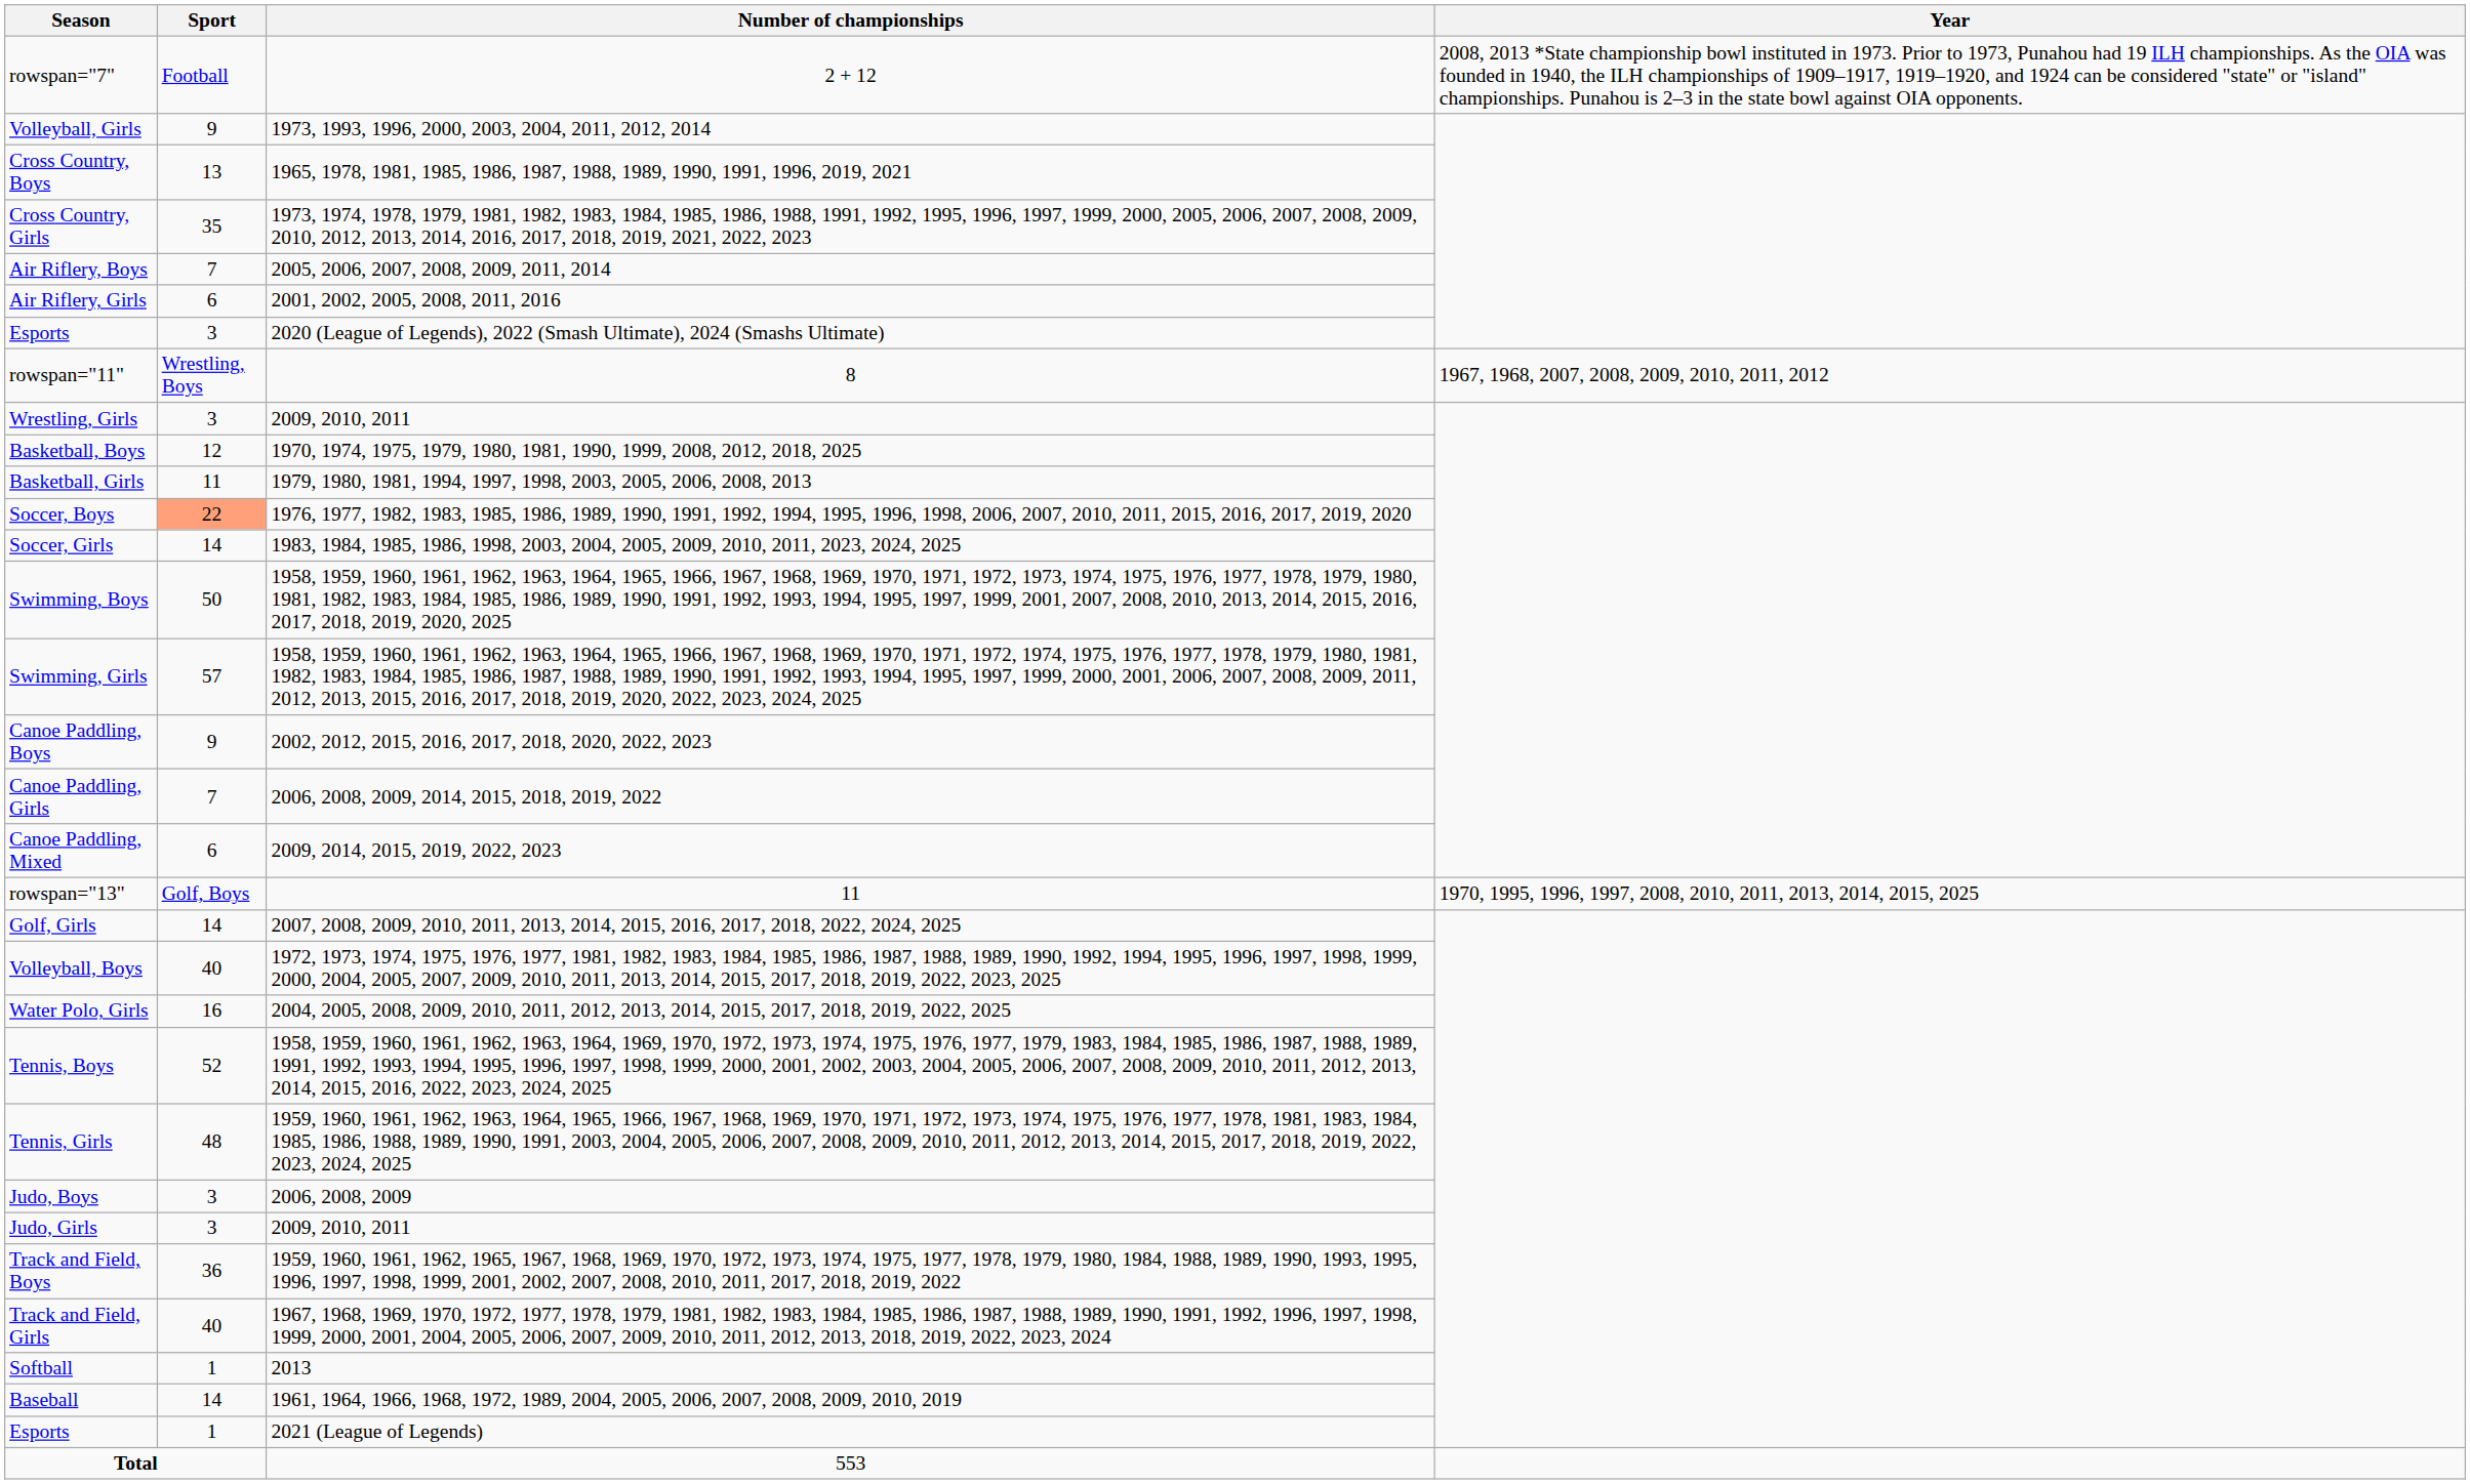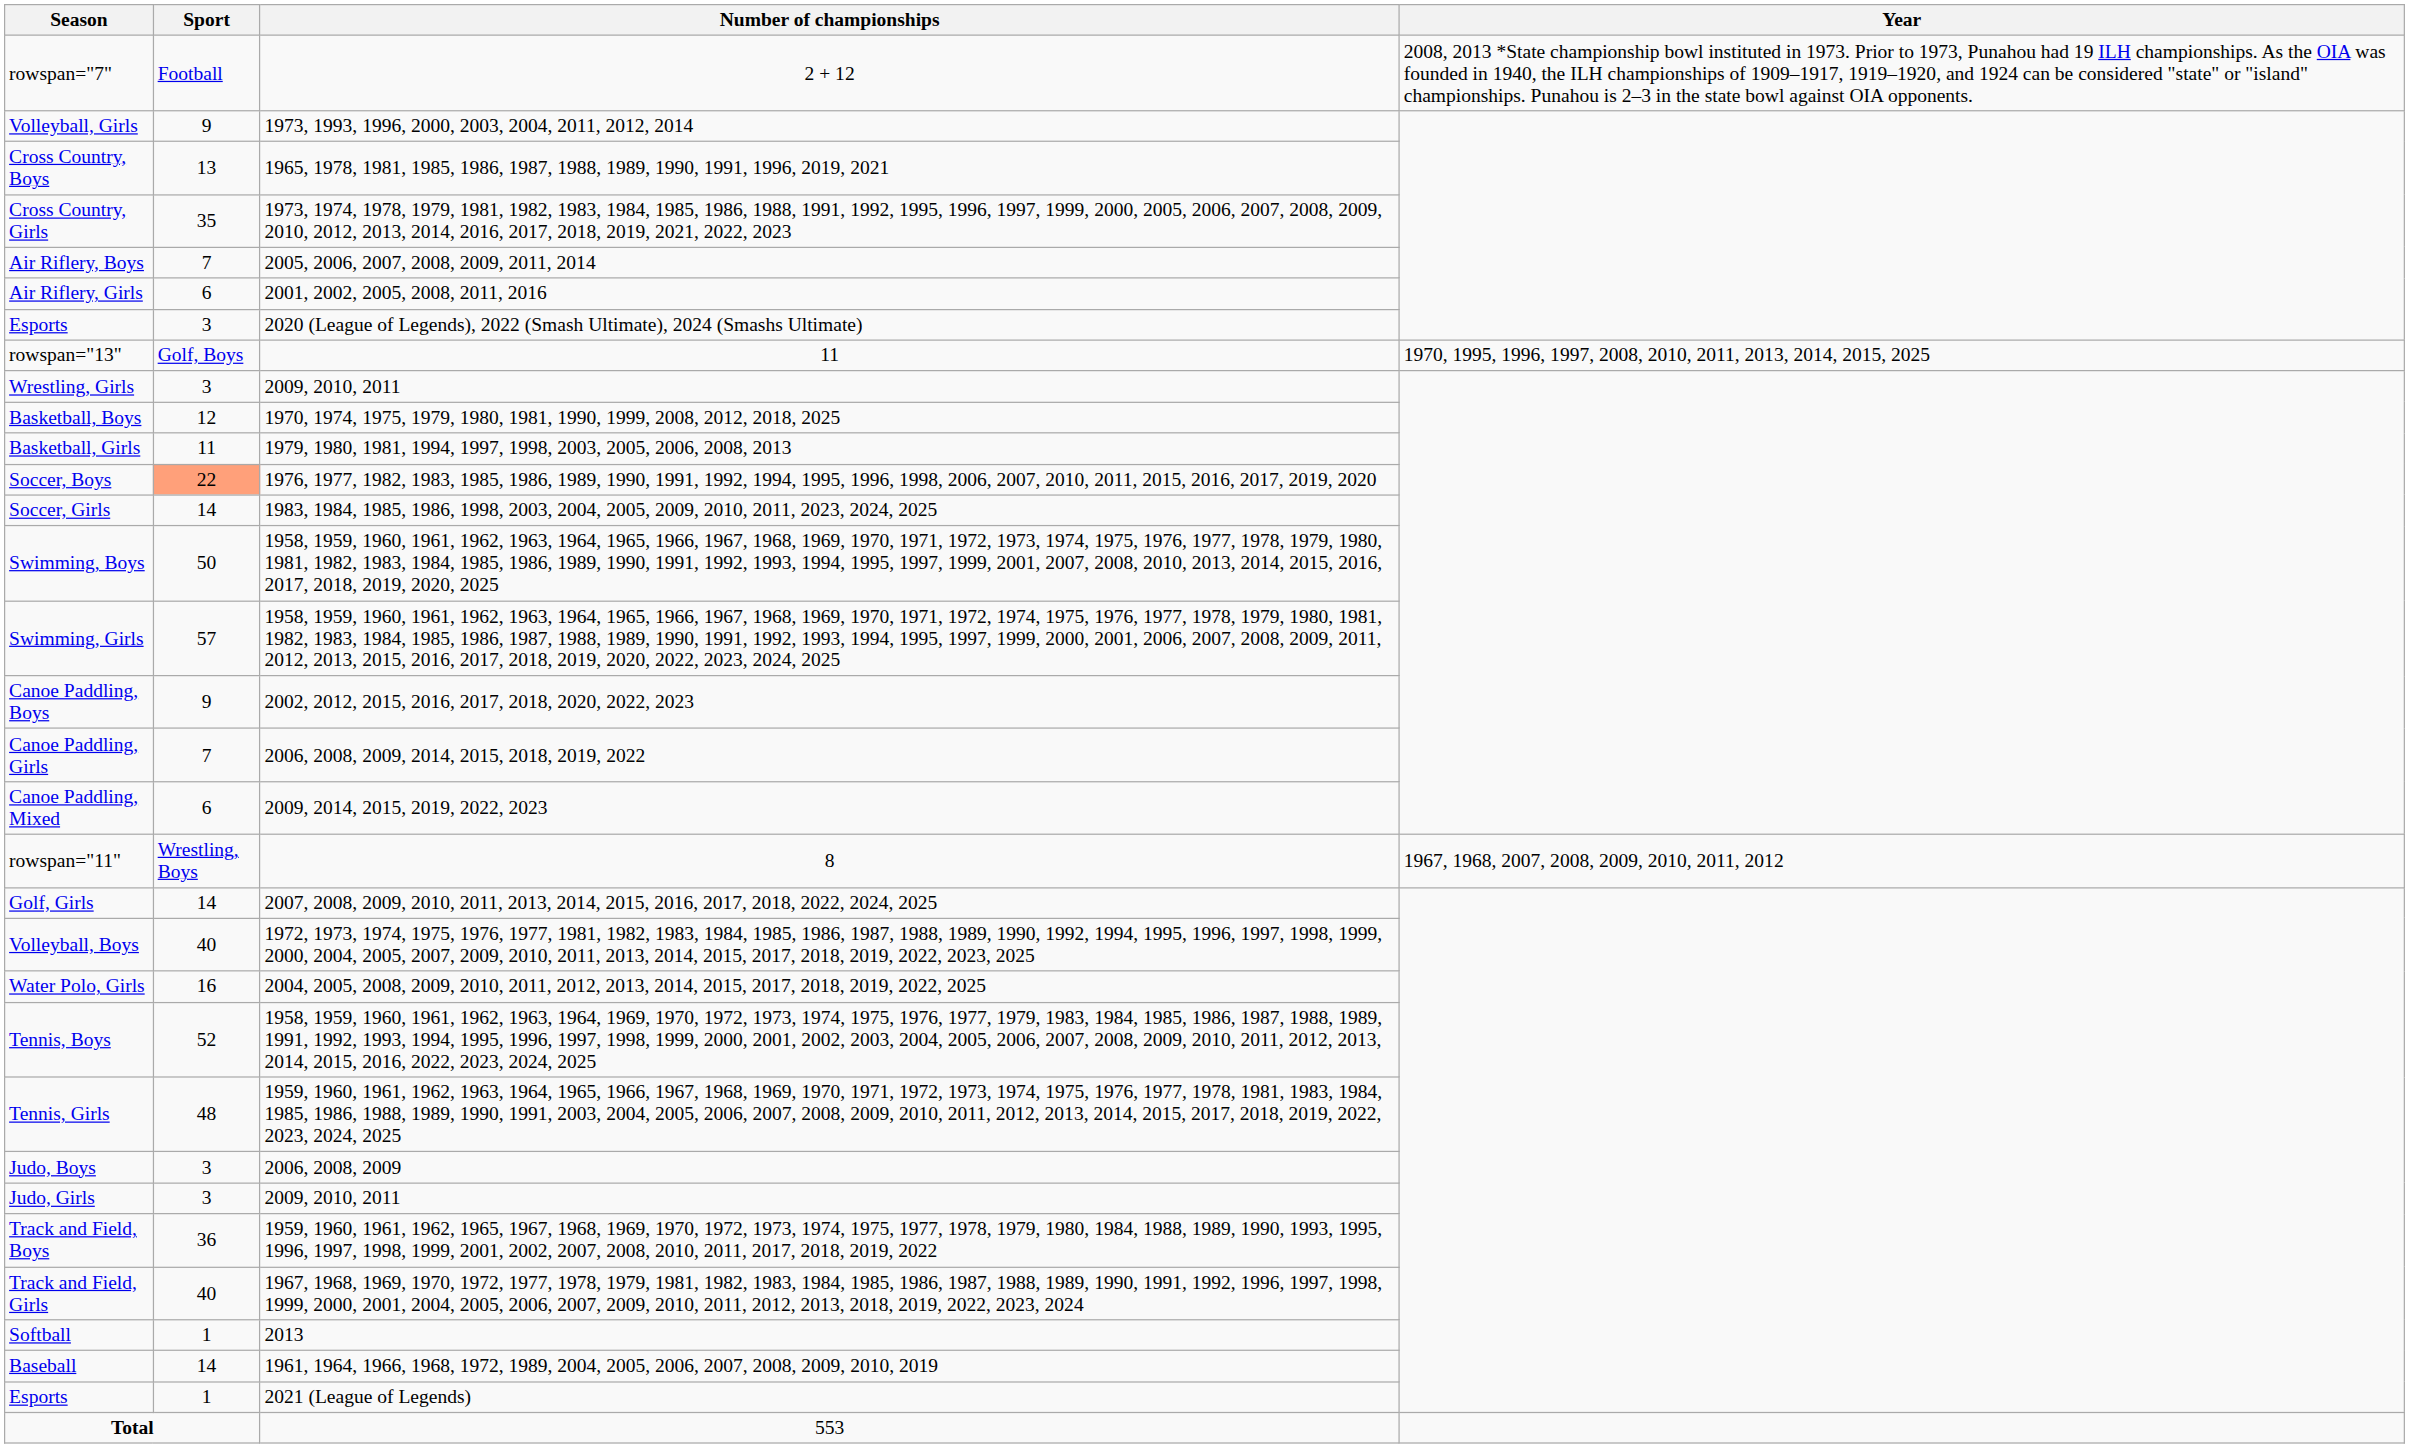rows swapped: rowspan="11" <-> rowspan="13"
